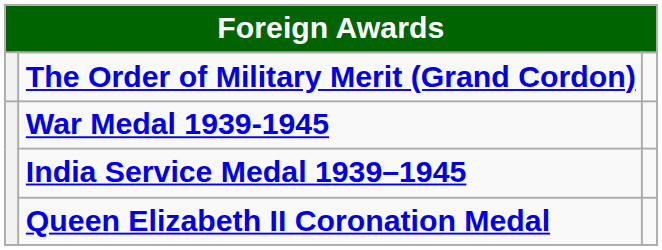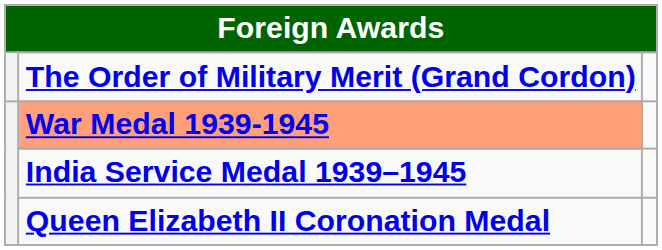War Medal 1939-1945 | The Order of Military Merit (Grand Cordon): no background -> lightsalmon background
